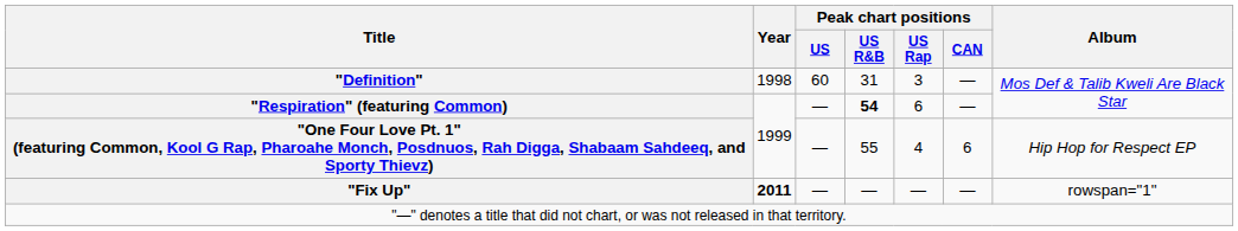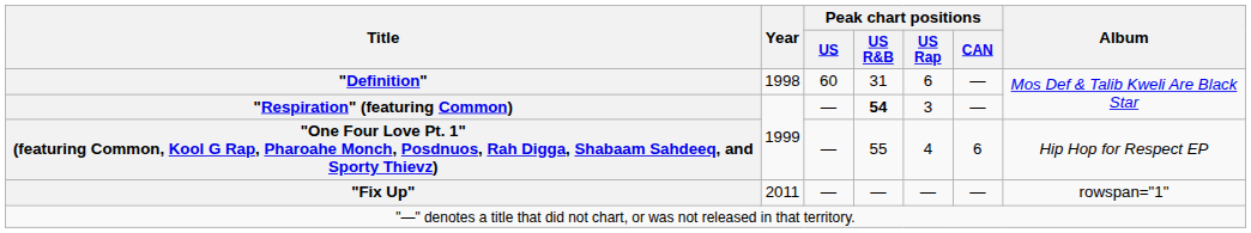"Definition" | Peak chart positions / US Rap: 3 -> 6
"Respiration" (featuring Common) | Peak chart positions / US Rap: 6 -> 3
"Fix Up" | Year: bold -> normal
